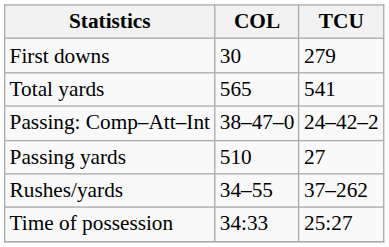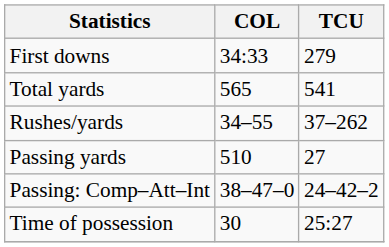First downs | COL: 30 -> 34:33
rows swapped: Rushes/yards <-> Passing: Comp–Att–Int
Time of possession | COL: 34:33 -> 30
